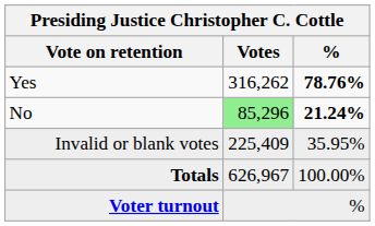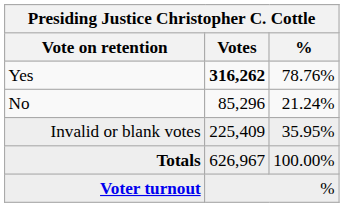Yes | Votes: normal -> bold
Yes | %: bold -> normal
No | Votes: lightgreen background -> no background
No | %: bold -> normal
